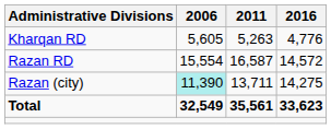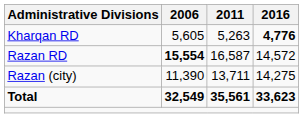Kharqan RD | 2016: normal -> bold
Razan RD | 2006: normal -> bold
Razan (city) | 2006: paleturquoise background -> no background
